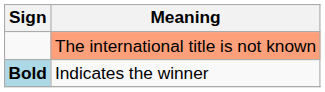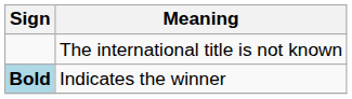row 2 | Meaning: lightsalmon background -> no background
